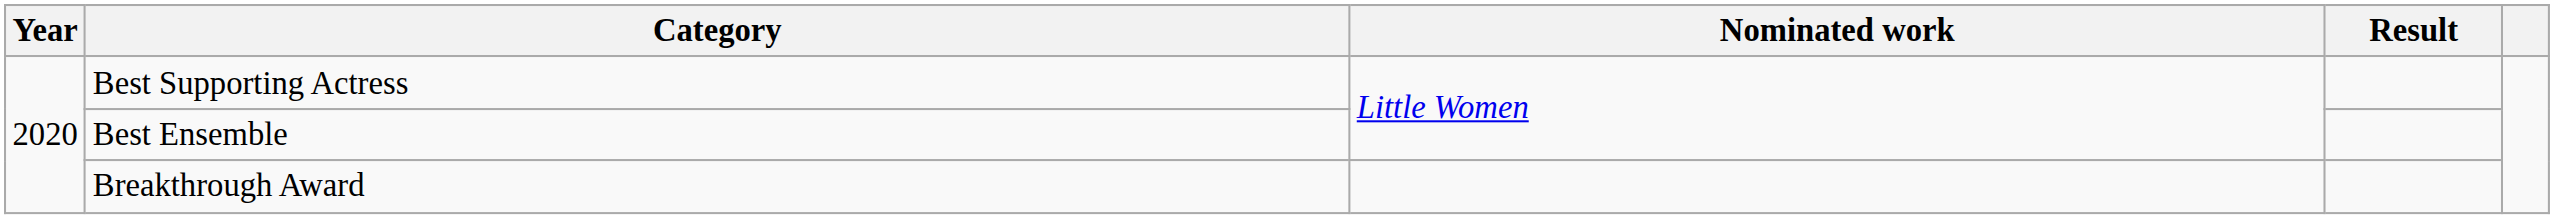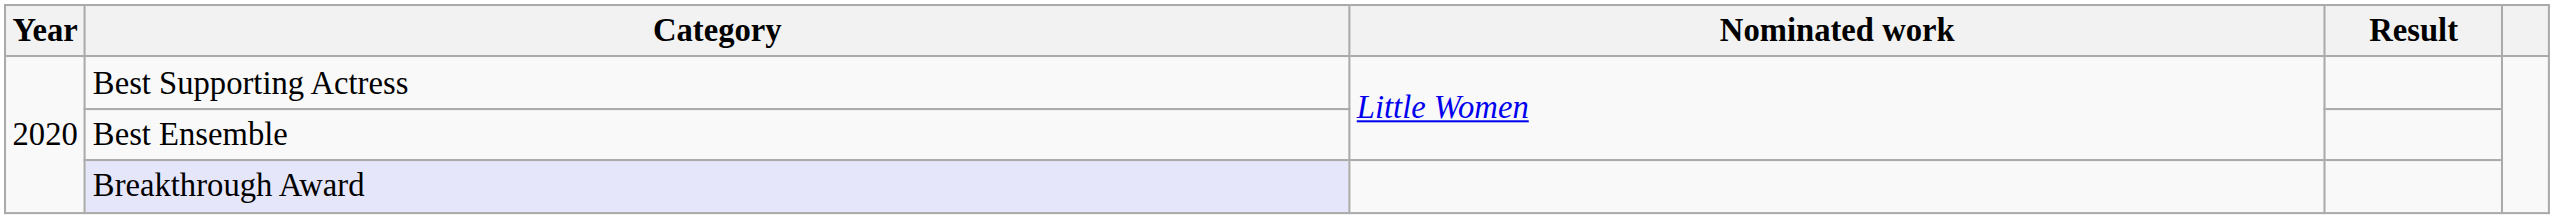Breakthrough Award | Category: no background -> lavender background
